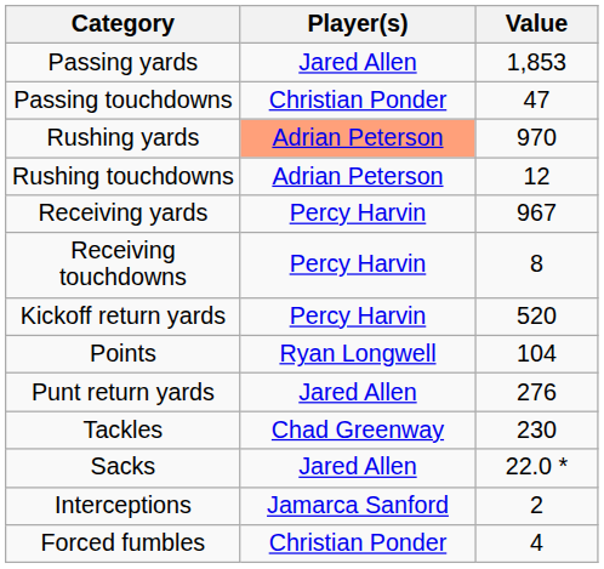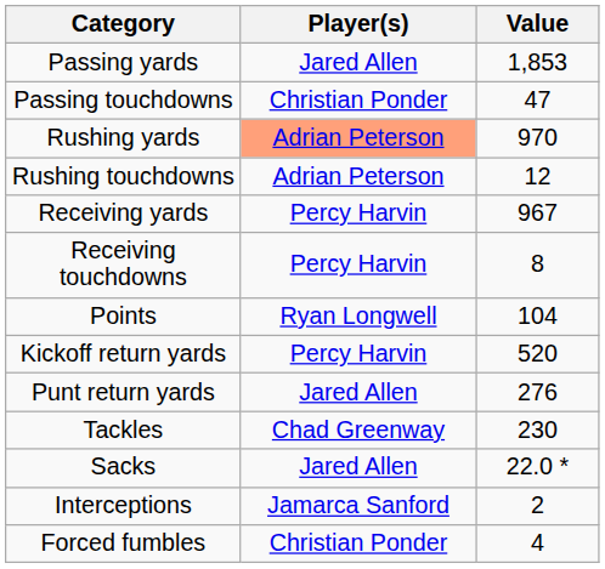rows swapped: Points <-> Kickoff return yards
